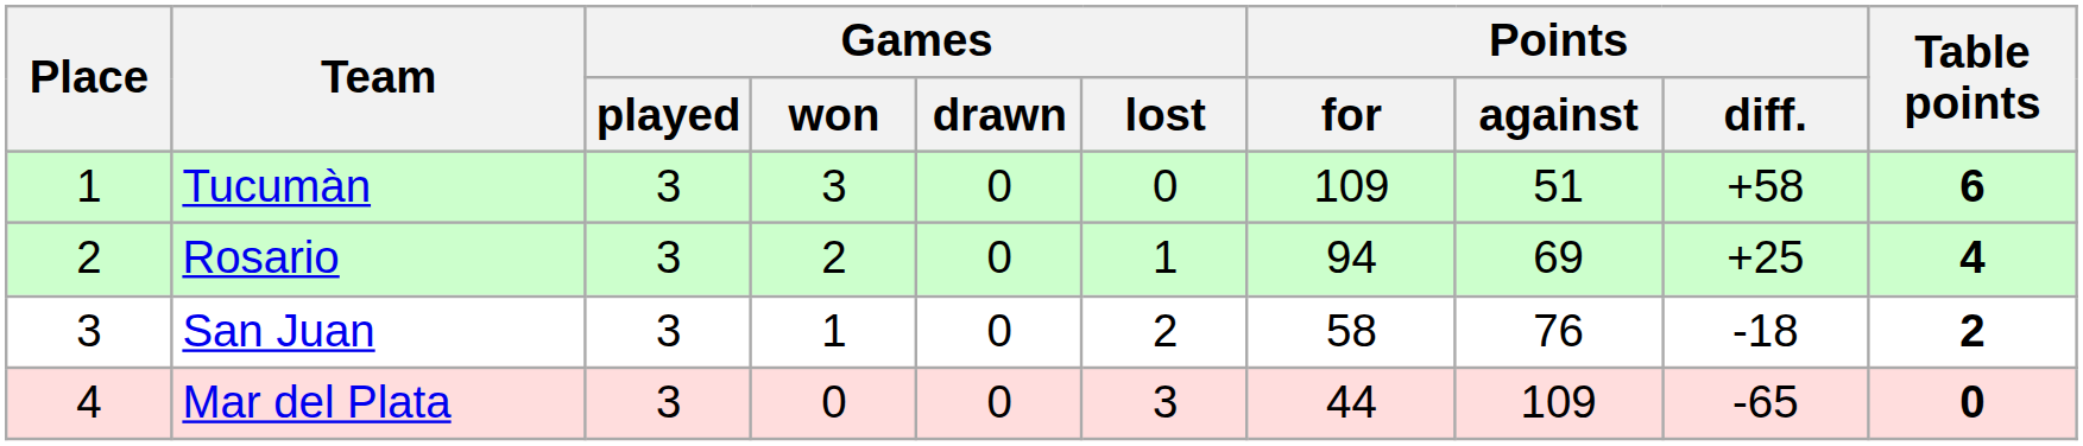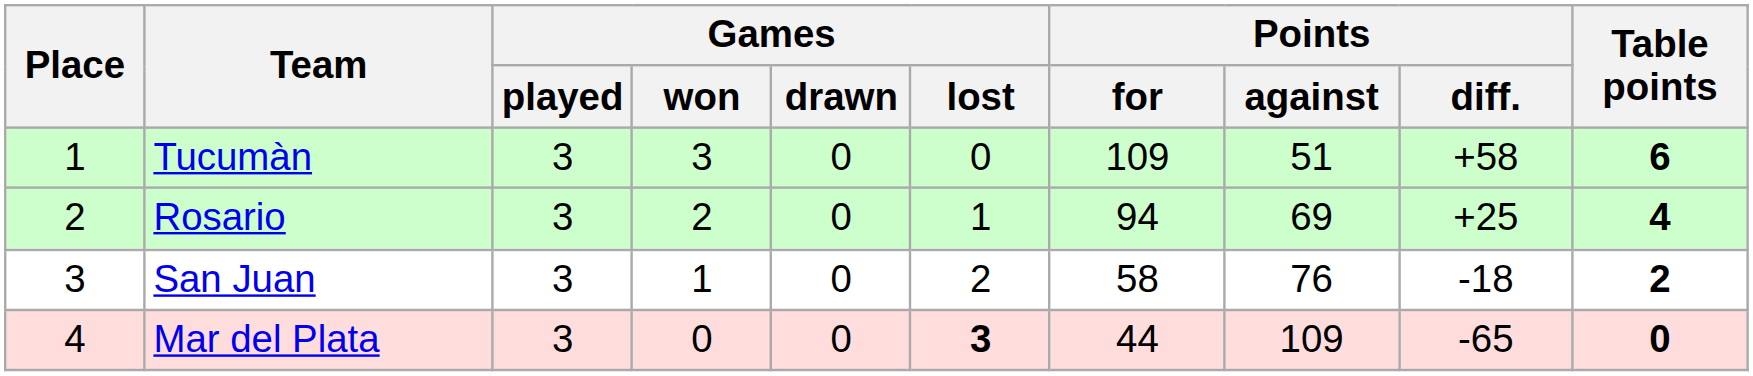Mar del Plata | Games / lost: normal -> bold
